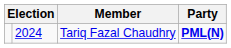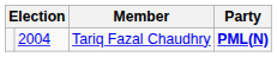Tariq Fazal Chaudhry | column 2: 2024 -> 2004
